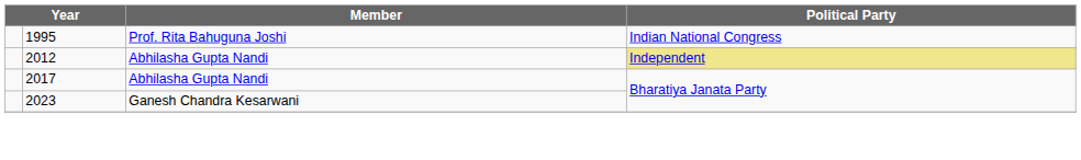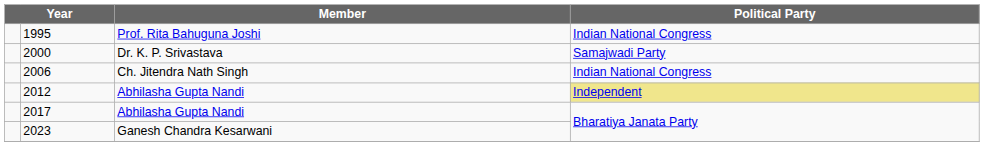+ row: 2000 | Dr. K. P. Srivastava | Samajwadi Party
+ row: 2006 | Ch. Jitendra Nath Singh | Indian National Congress
